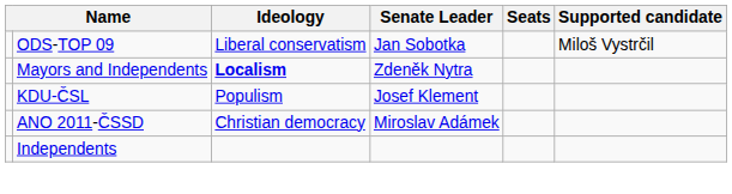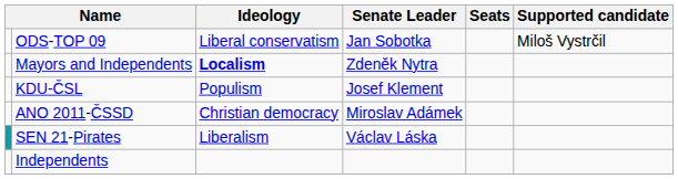+ row: SEN 21-Pirates | Liberalism | Václav Láska
